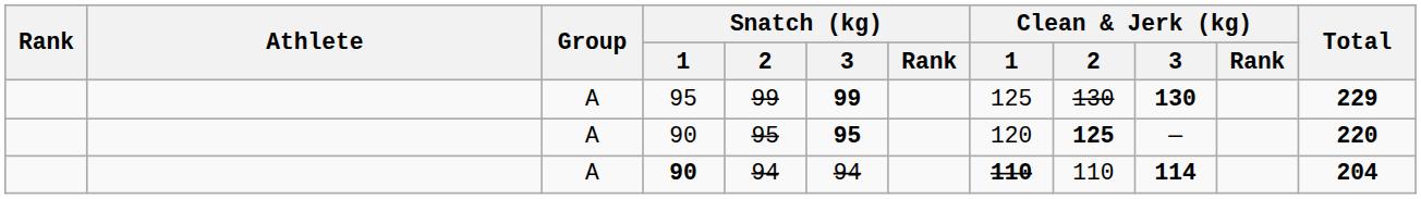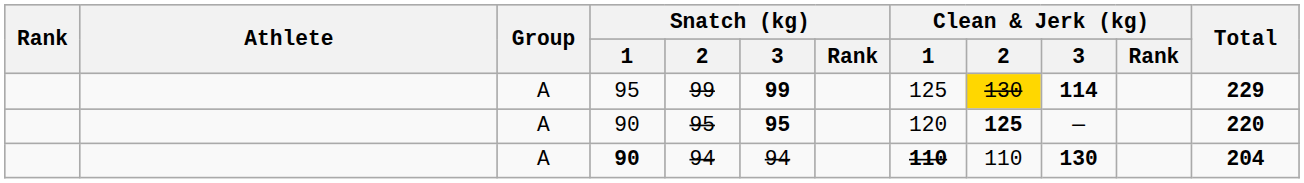row 3 | Clean & Jerk (kg) / 2: no background -> gold background
row 3 | Clean & Jerk (kg) / 3: 130 -> 114
row 5 | Clean & Jerk (kg) / 3: 114 -> 130
